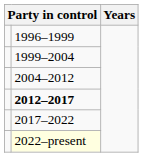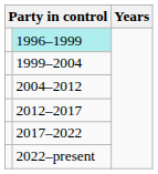1996–1999 | column 2: no background -> paleturquoise background
2012–2017 | column 2: bold -> normal
2022–present | column 2: lightyellow background -> no background
